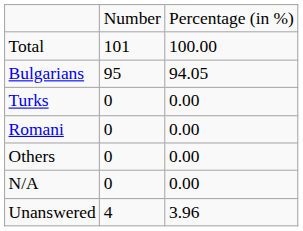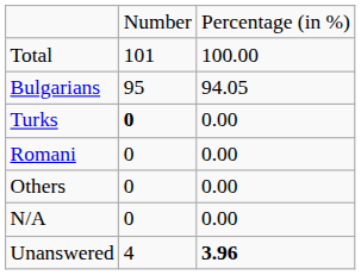Turks | column 2: normal -> bold
Unanswered | column 3: normal -> bold
